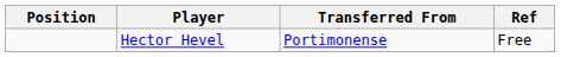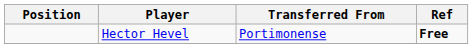Hector Hevel | Ref: normal -> bold
